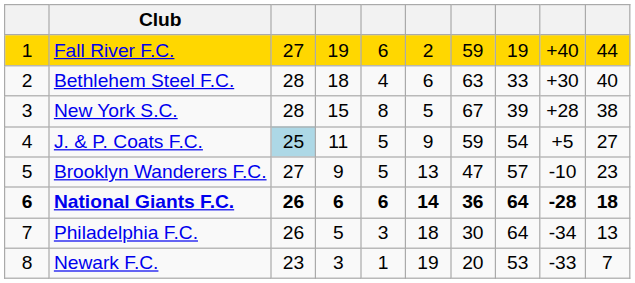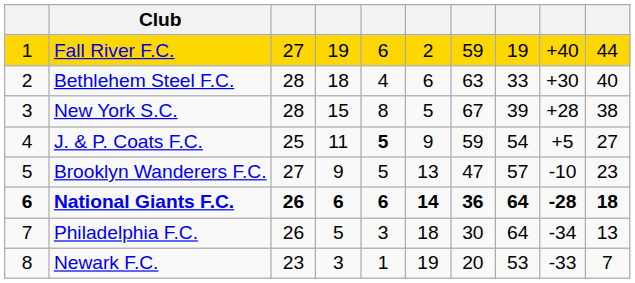J. & P. Coats F.C. | column 3: lightblue background -> no background
J. & P. Coats F.C. | column 5: normal -> bold
